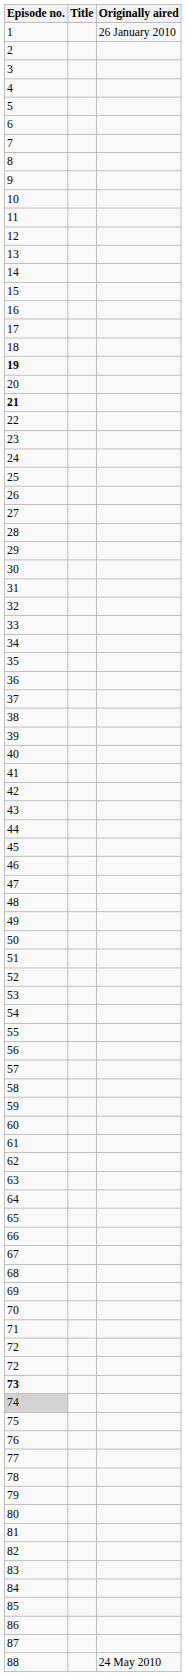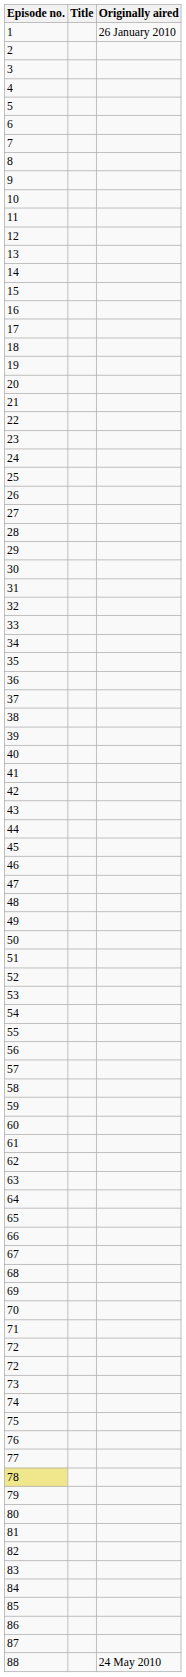19 | Episode no.: bold -> normal
21 | Episode no.: bold -> normal
73 | Episode no.: bold -> normal
74 | Episode no.: lightgrey background -> no background
78 | Episode no.: no background -> khaki background
